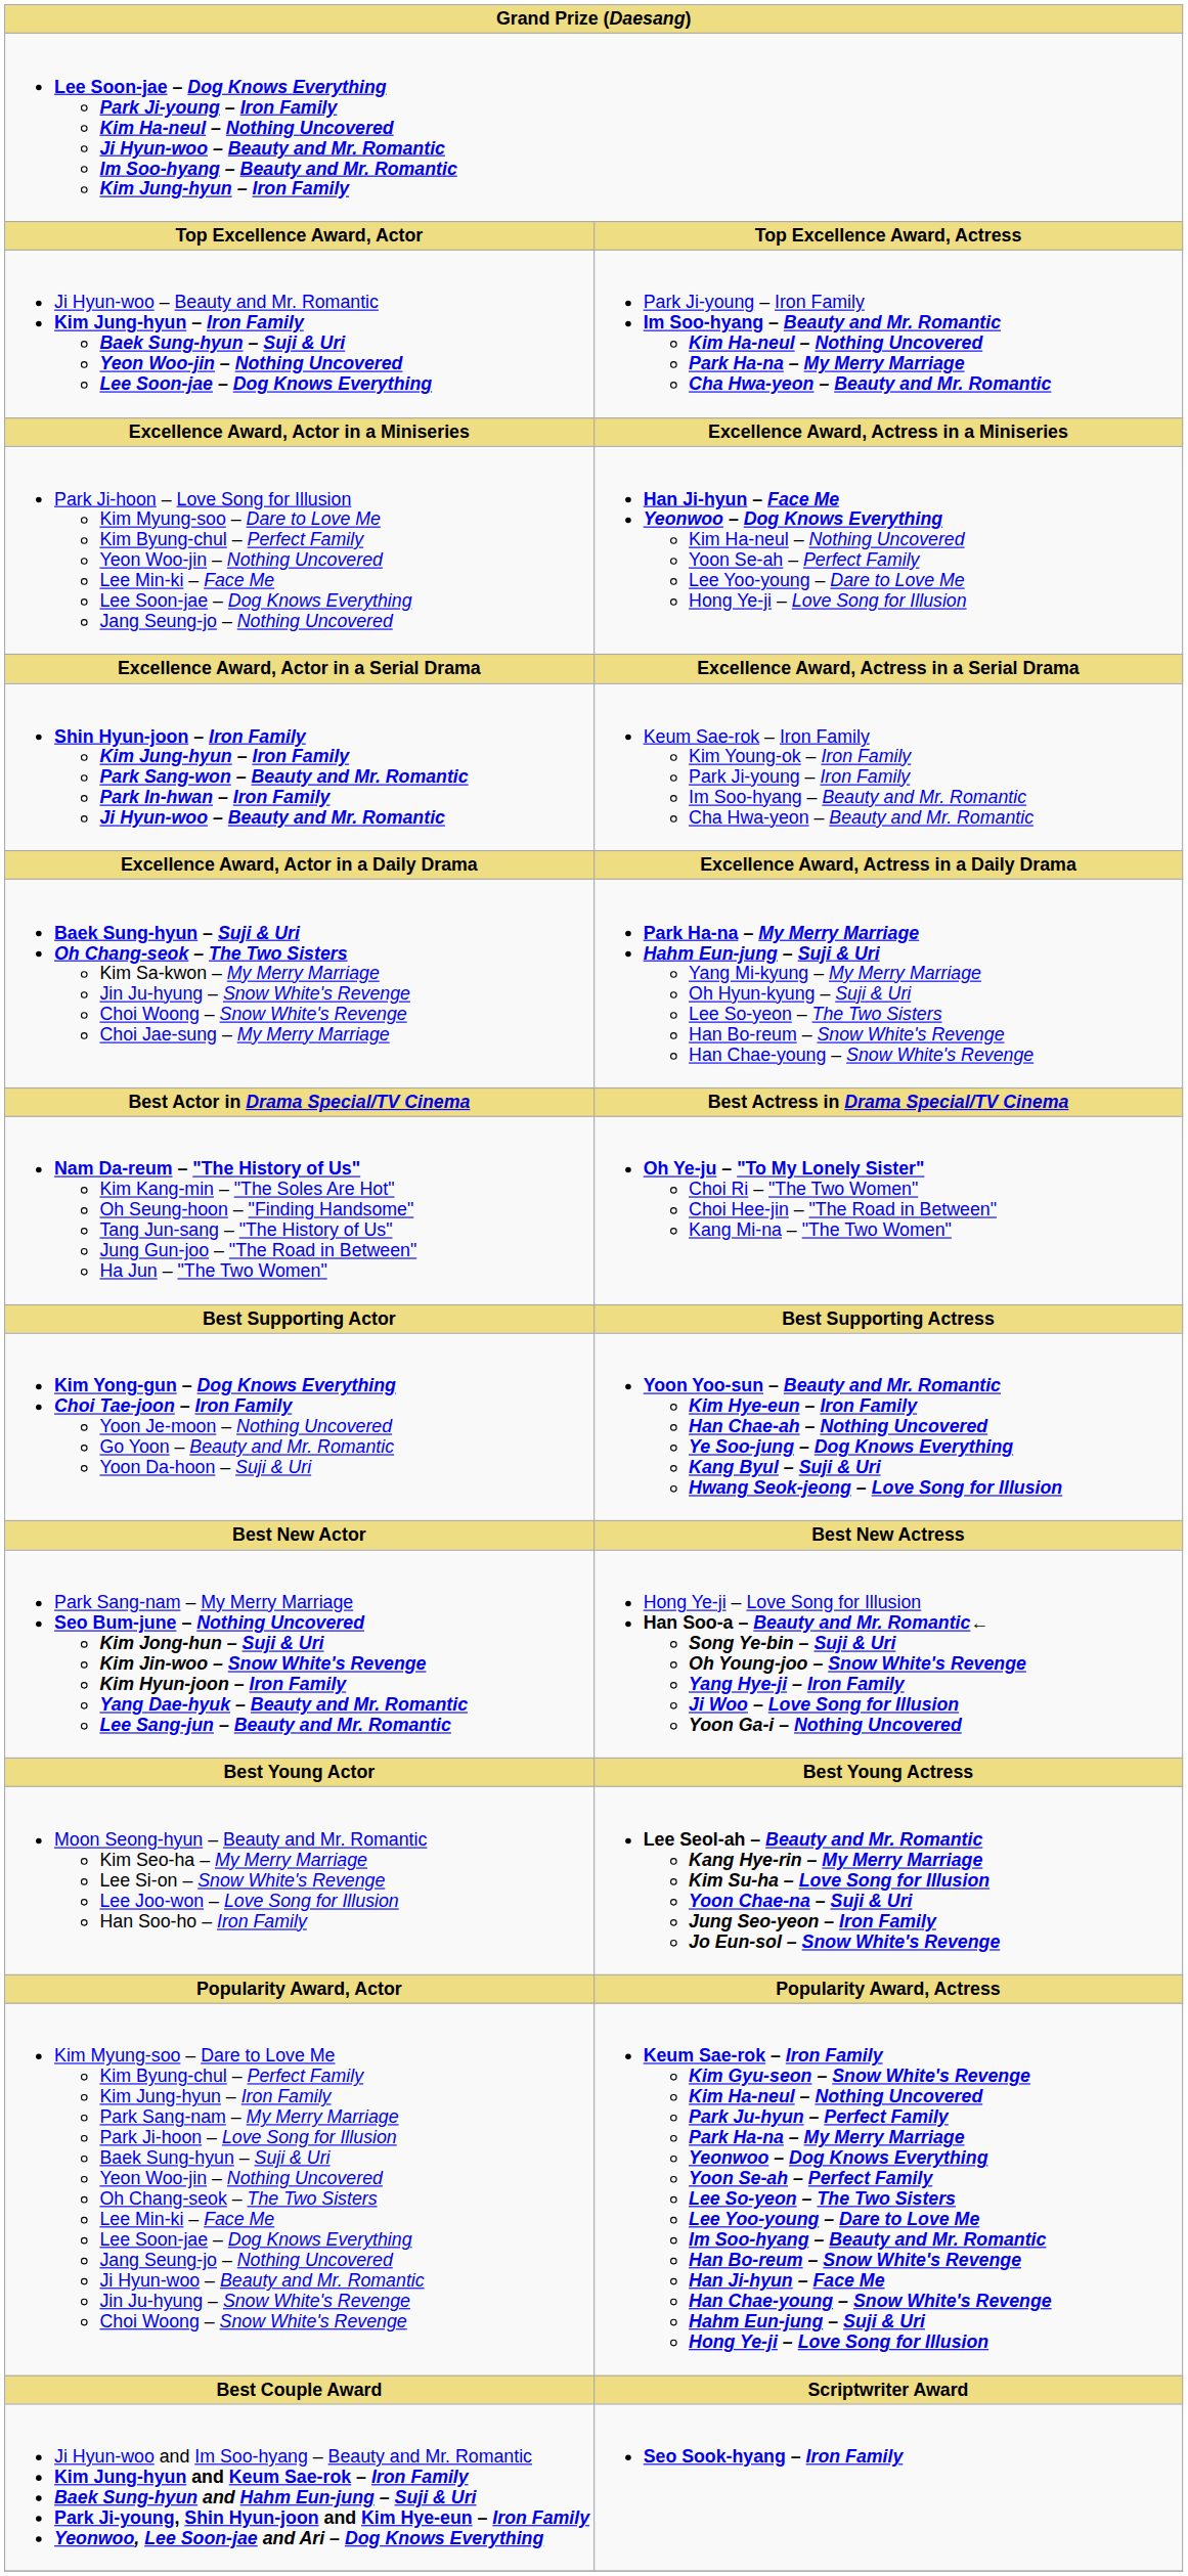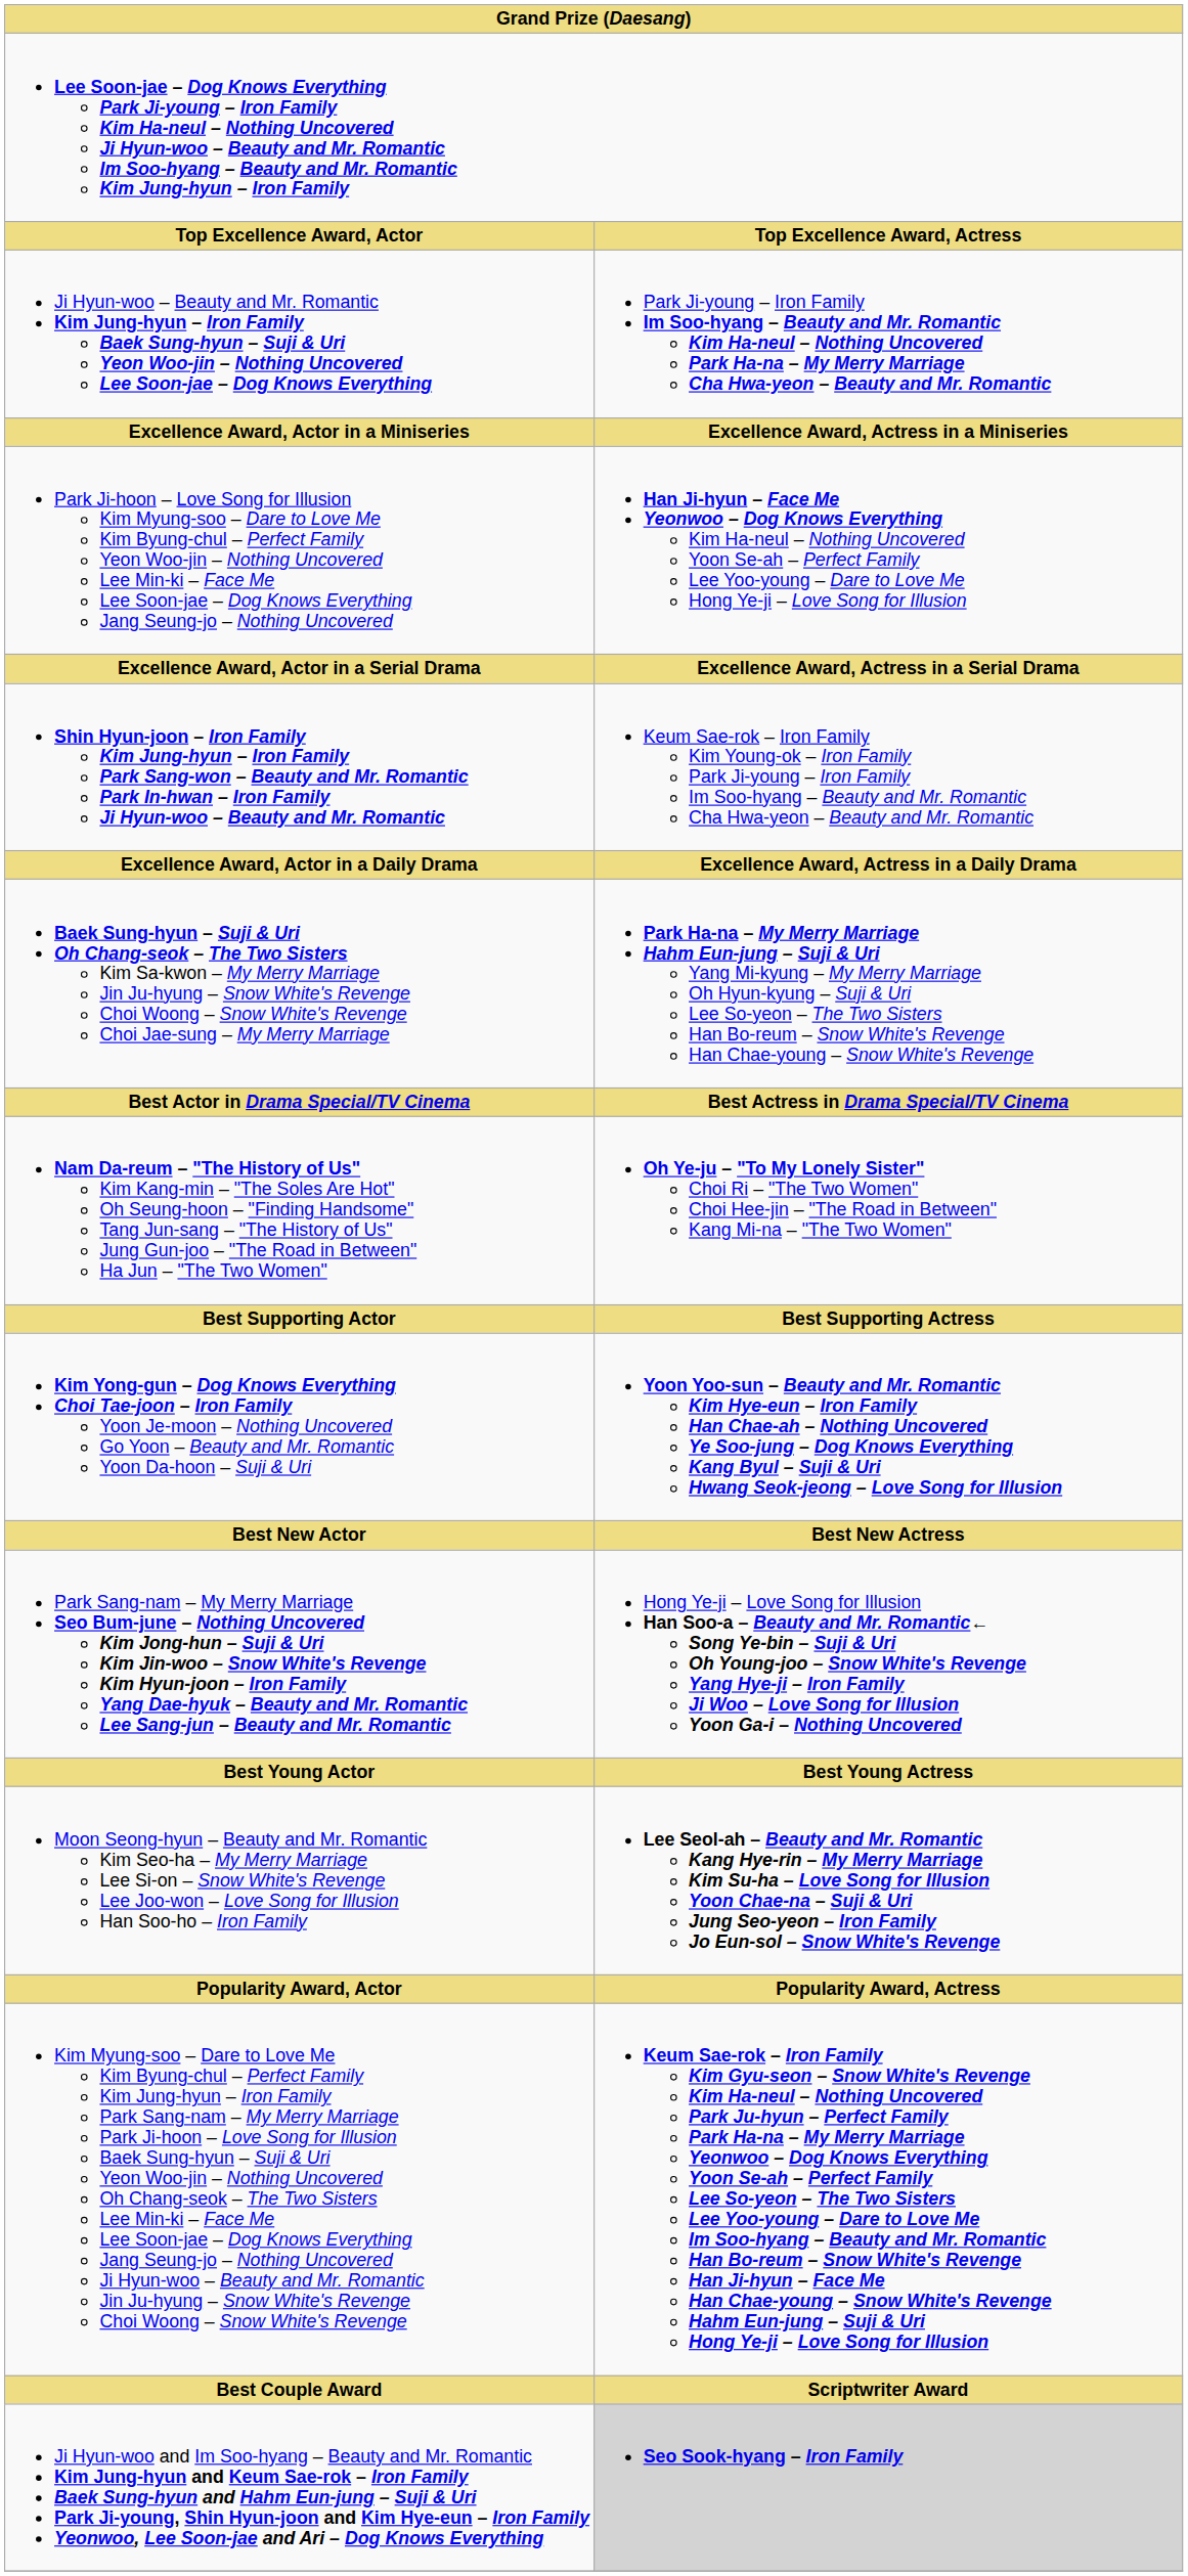row 22 | column 2: no background -> lightgrey background
